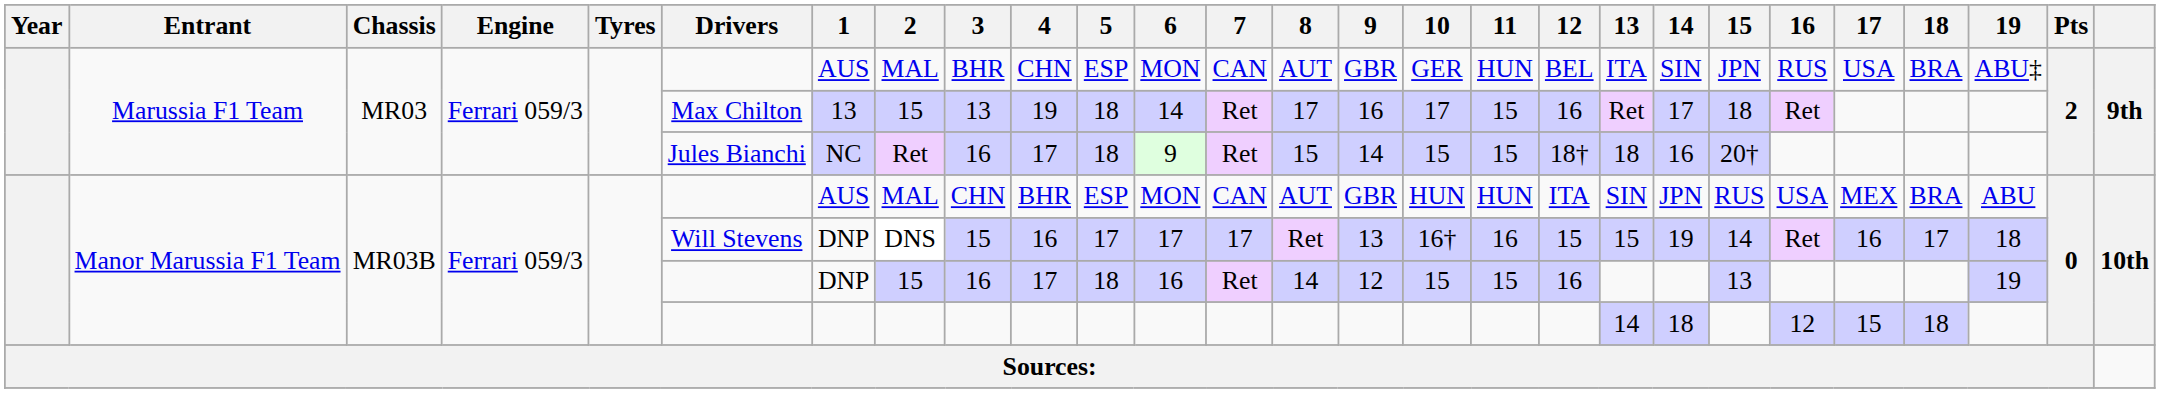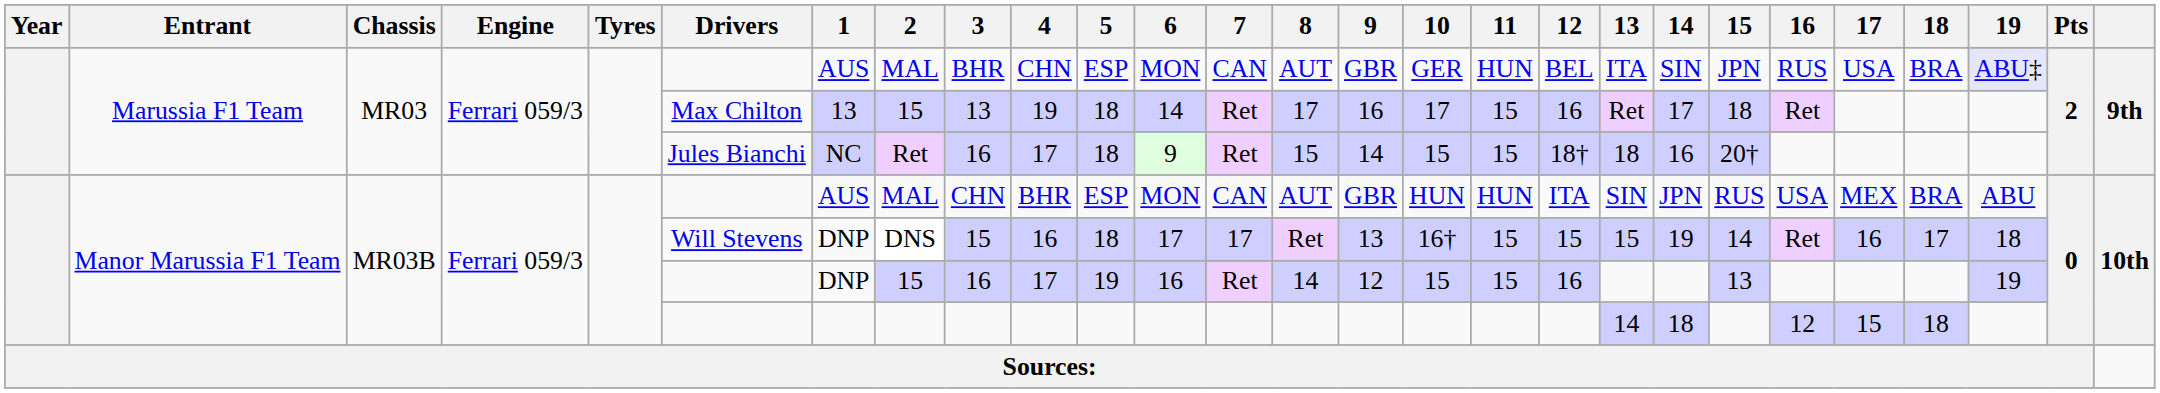row 2 | 19: no background -> lavender background
row 6 | 5: 17 -> 18
row 6 | 11: 16 -> 15
row 7 | 5: 18 -> 19
